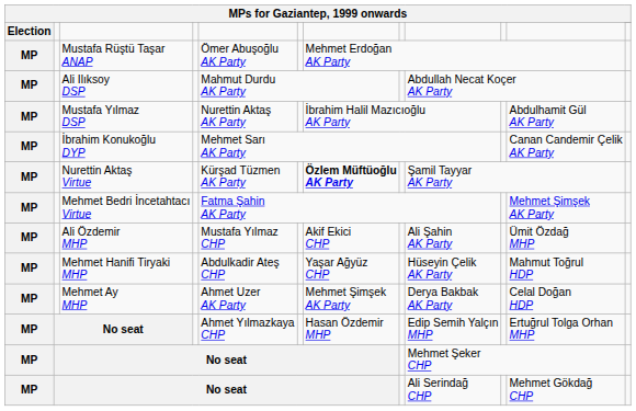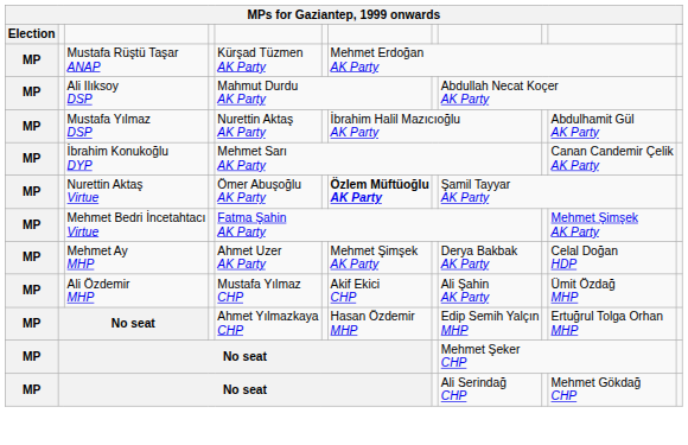Mustafa Rüştü Taşar ANAP | column 5: Ömer Abuşoğlu AK Party -> Kürşad Tüzmen AK Party
Nurettin Aktaş Virtue | column 5: Kürşad Tüzmen AK Party -> Ömer Abuşoğlu AK Party
rows swapped: Mehmet Ay MHP <-> Ali Özdemir MHP
- row: MP | Mehmet Hanifi Tiryaki MHP | Abdulkadir Ateş CHP | Yaşar Ağyüz CHP | Hüseyin Çelik AK Party | Mahmut Toğrul HDP
